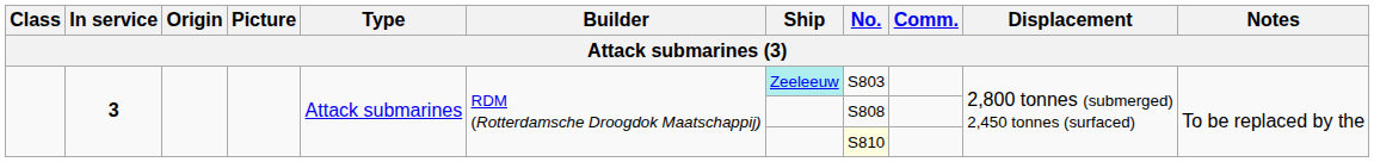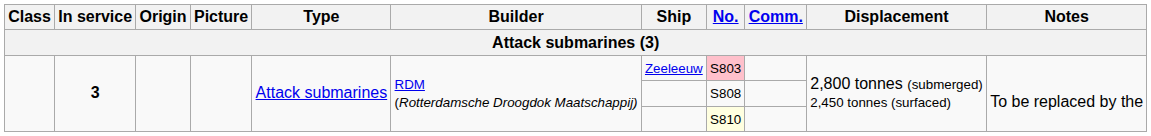row 3 | Ship: paleturquoise background -> no background
row 3 | No.: no background -> pink background
